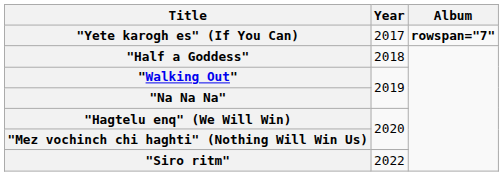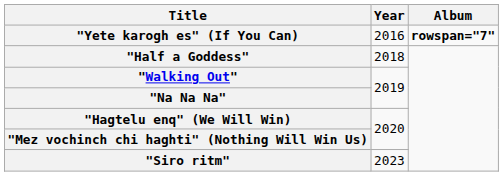"Yete karogh es" (If You Can) | Year: 2017 -> 2016
"Siro ritm" | Year: 2022 -> 2023
